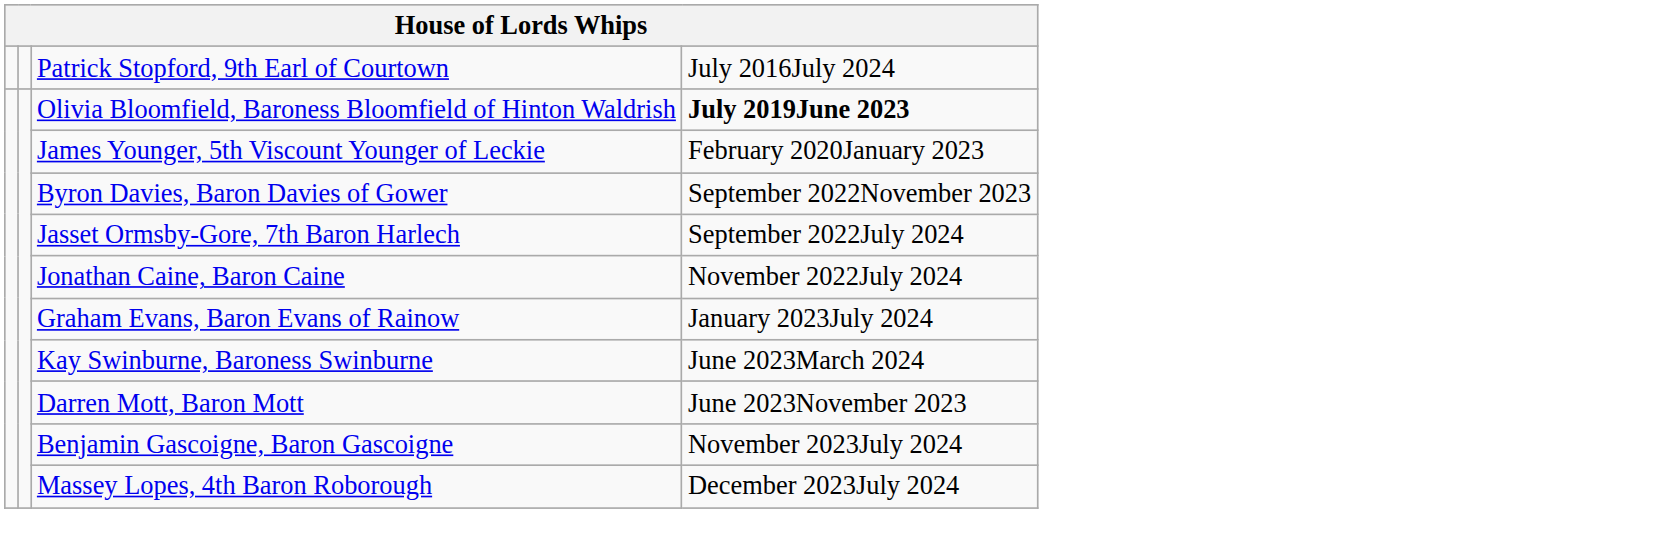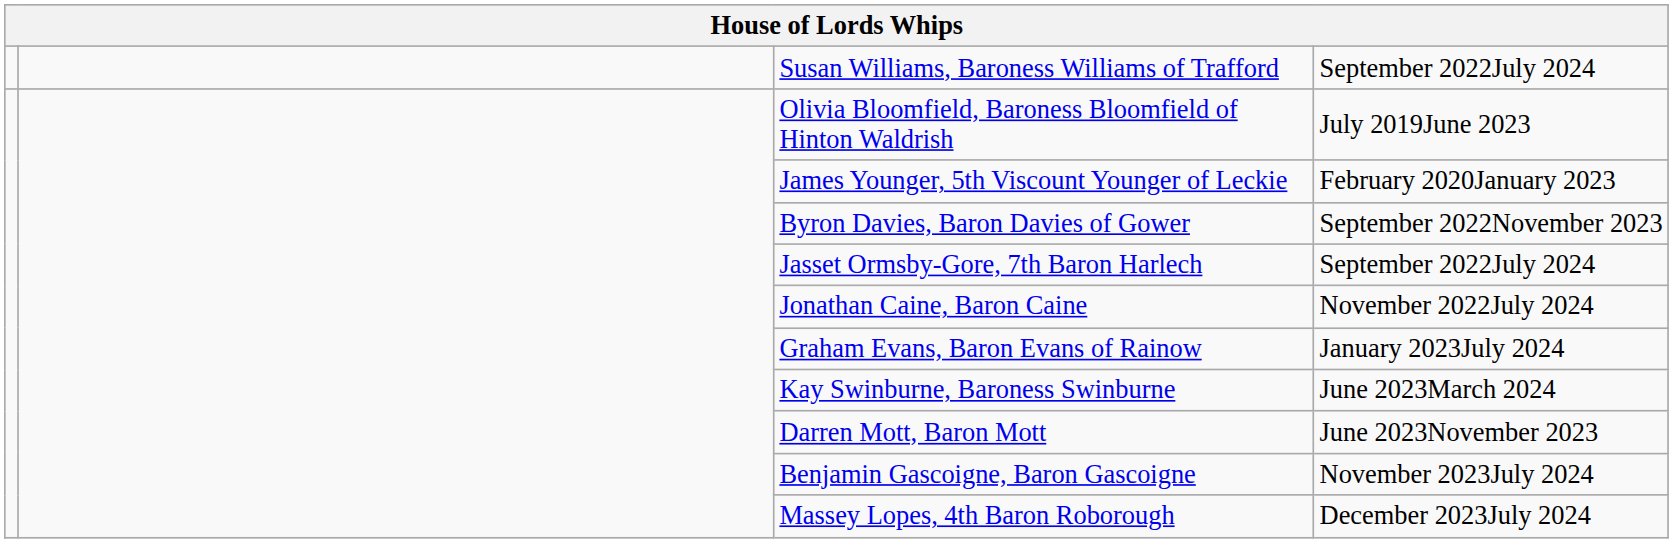+ row: Susan Williams, Baroness Williams of Trafford | September 2022July 2024
- row: Patrick Stopford, 9th Earl of Courtown | July 2016July 2024
Olivia Bloomfield, Baroness Bloomfield of Hinton Waldrish | column 4: bold -> normal
